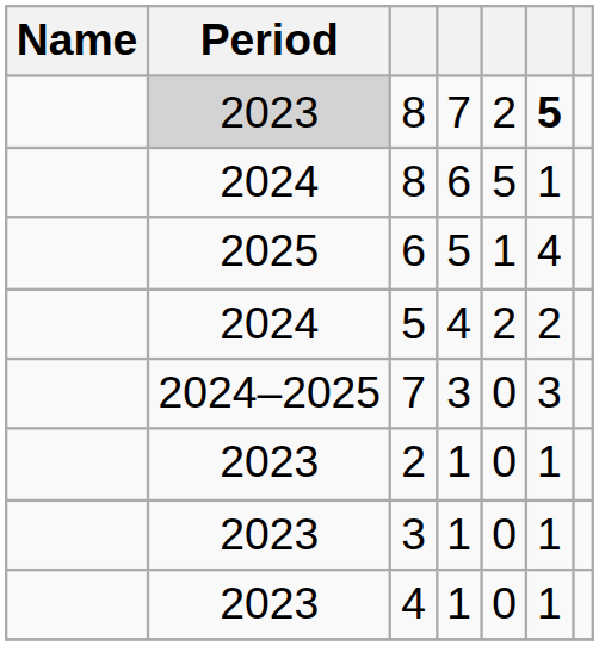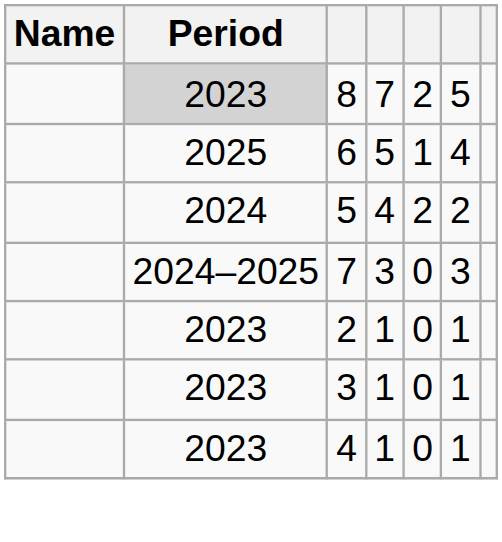8 / 7 | column 6: bold -> normal
- row: 2024 | 8 | 6 | 5 | 1
